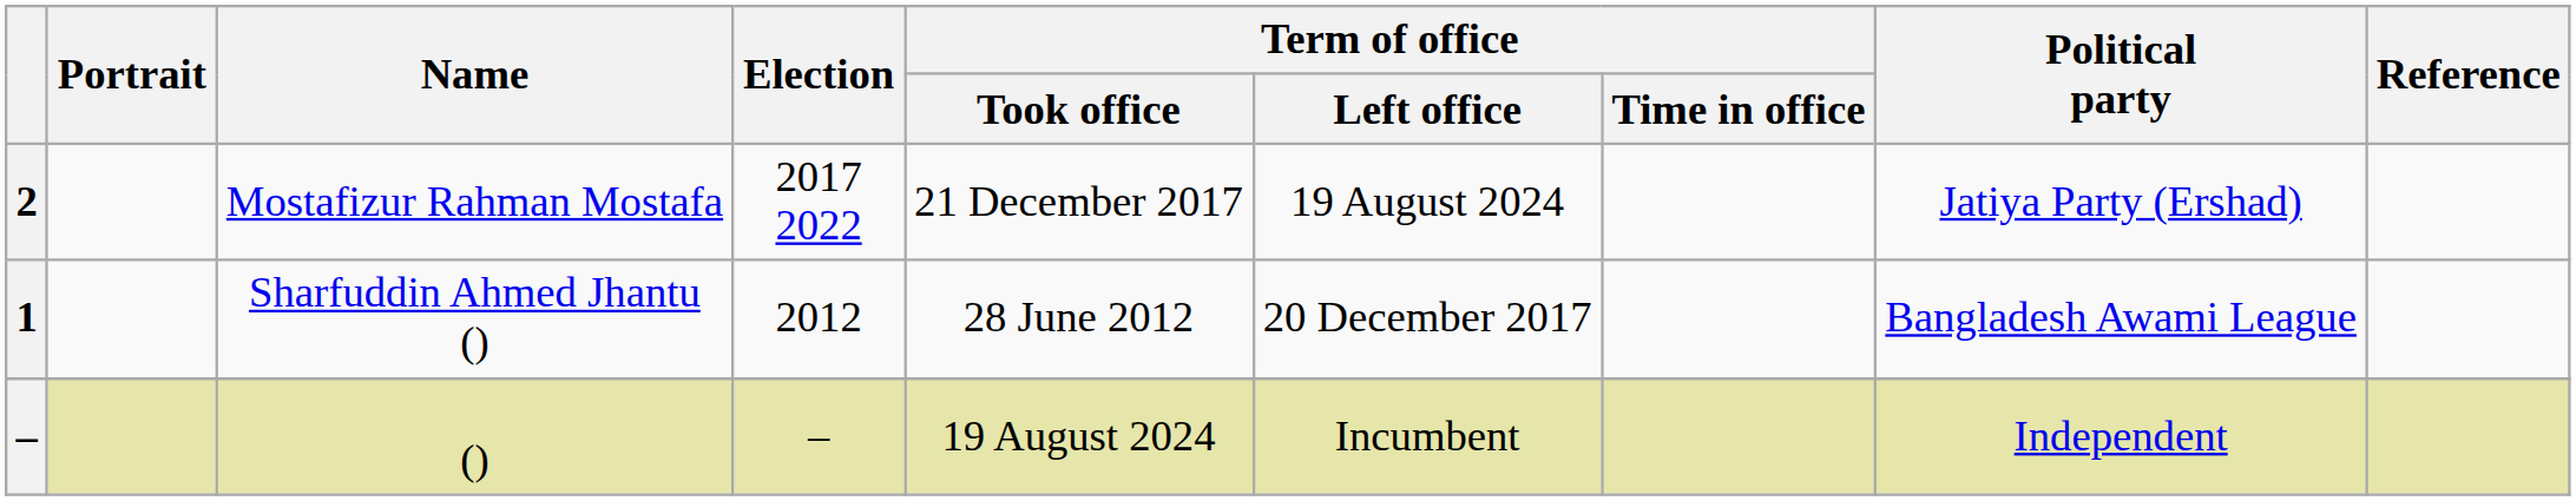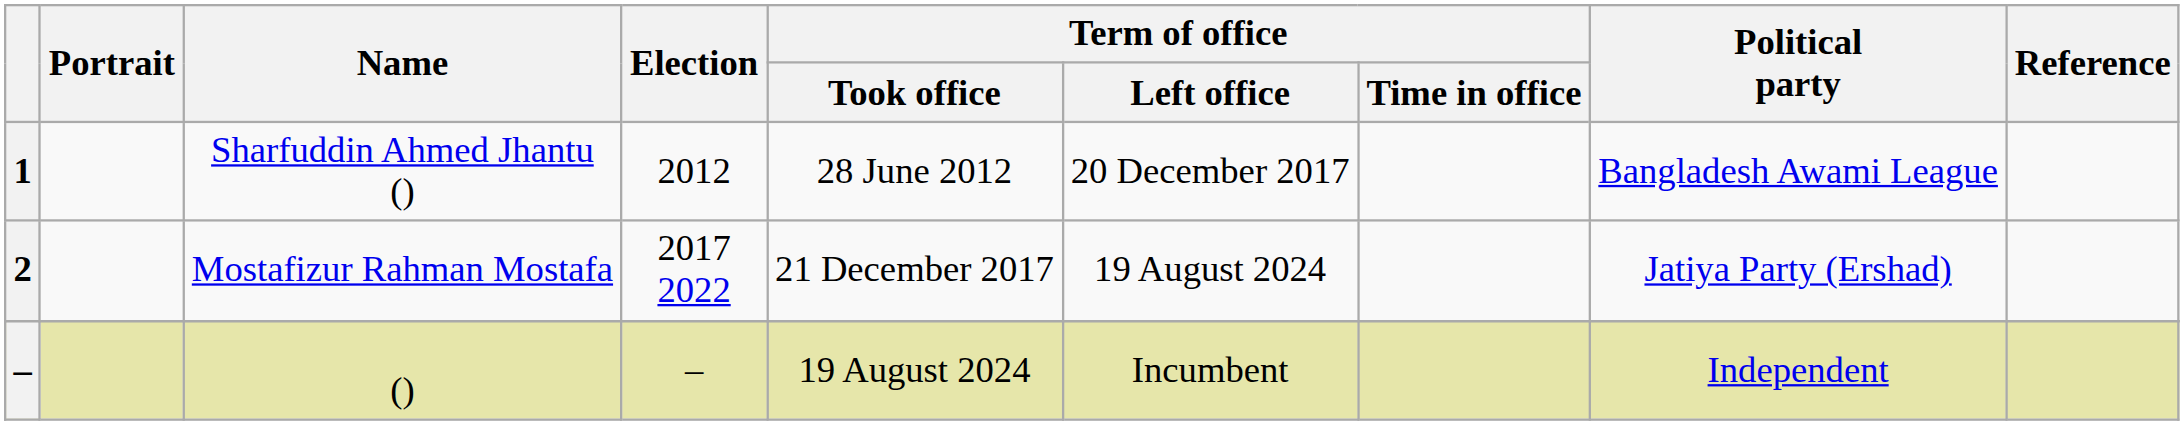rows swapped: Sharfuddin Ahmed Jhantu () <-> Mostafizur Rahman Mostafa
